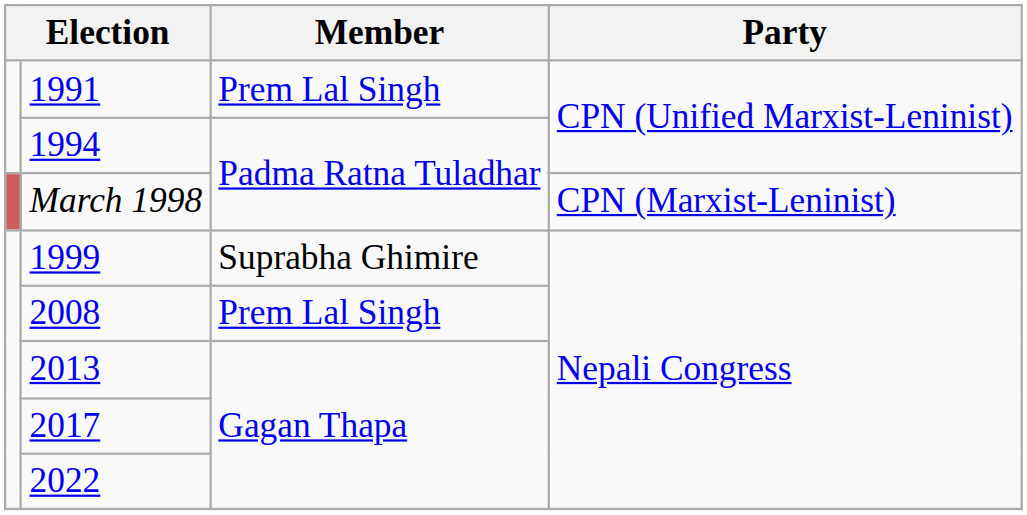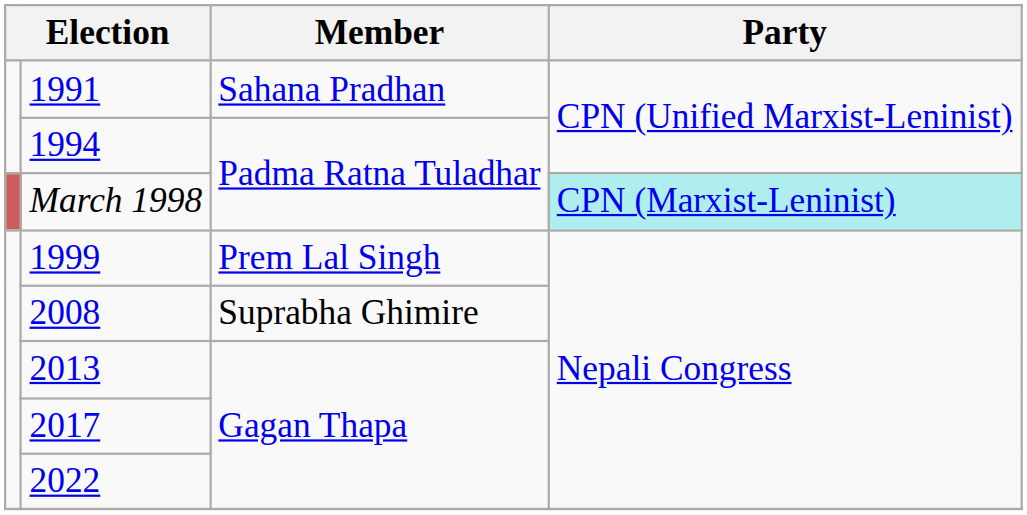1991 | Member: Prem Lal Singh -> Sahana Pradhan
March 1998 | Party: no background -> paleturquoise background
1999 | Member: Suprabha Ghimire -> Prem Lal Singh
2008 | Member: Prem Lal Singh -> Suprabha Ghimire
